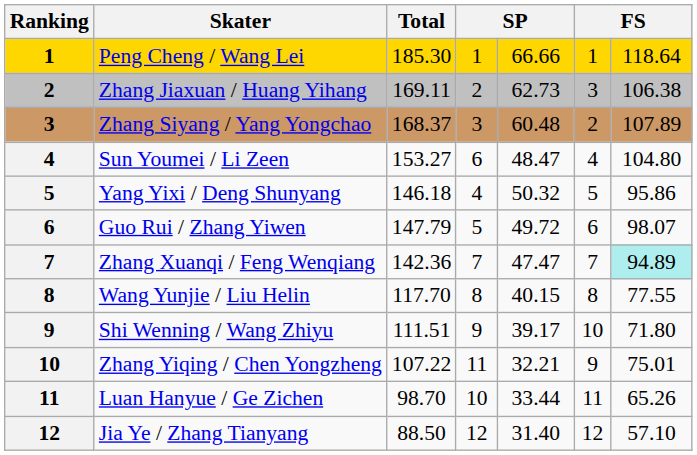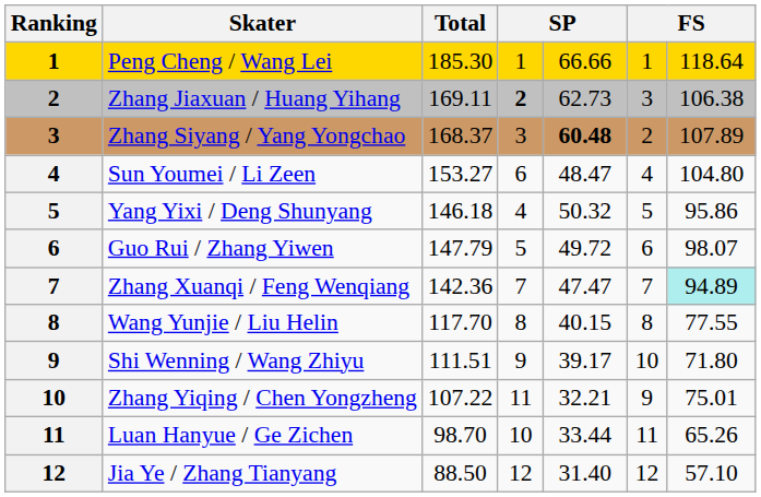Zhang Jiaxuan / Huang Yihang | column 4: normal -> bold
Zhang Siyang / Yang Yongchao | column 5: normal -> bold
